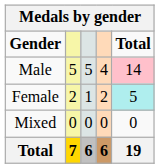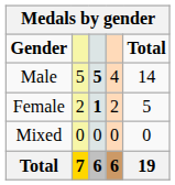Male | column 3: normal -> bold
Male | Total: pink background -> no background
Female | column 3: normal -> bold
Female | Total: paleturquoise background -> no background
